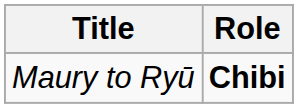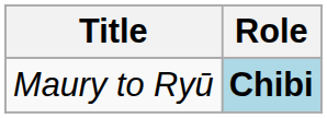Maury to Ryū | Role: no background -> lightblue background
